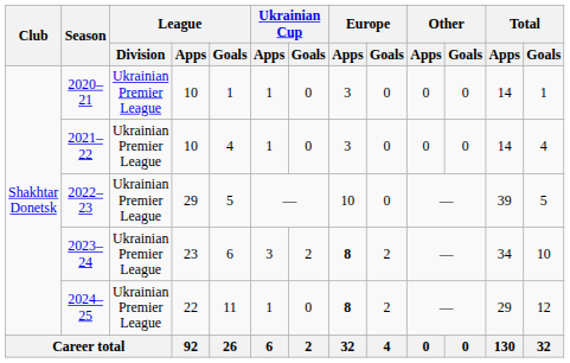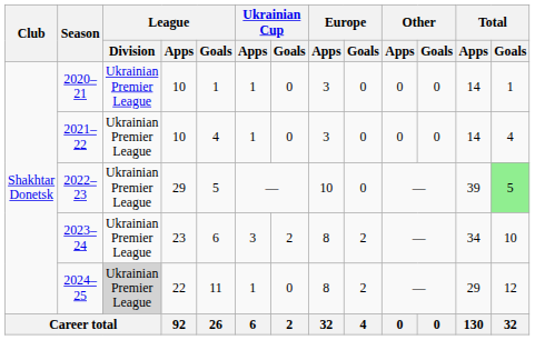2022–23 | Total / Goals: no background -> lightgreen background
2023–24 | Europe / Apps: bold -> normal
2024–25 | League / Division: no background -> lightgrey background
2024–25 | Europe / Apps: bold -> normal
